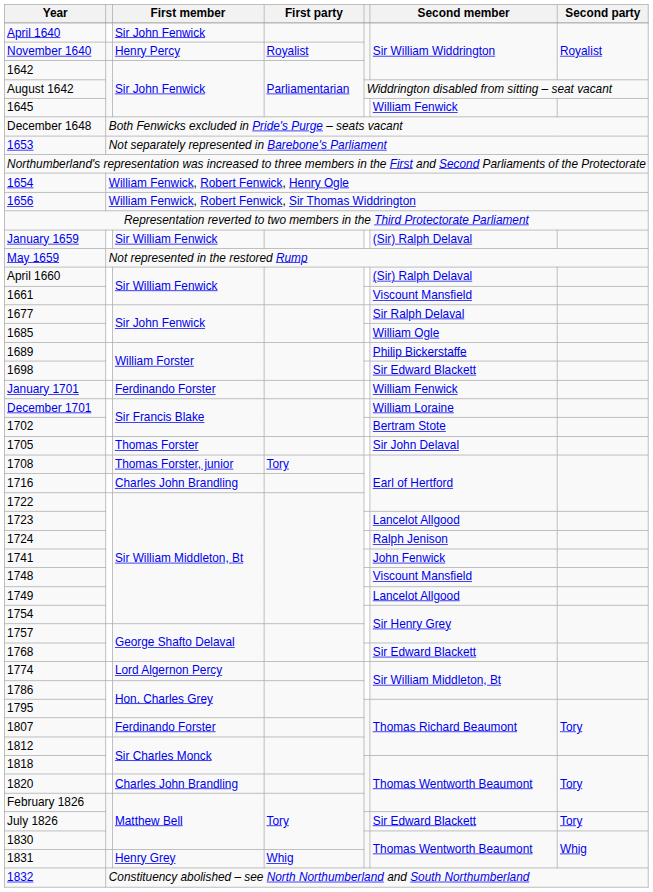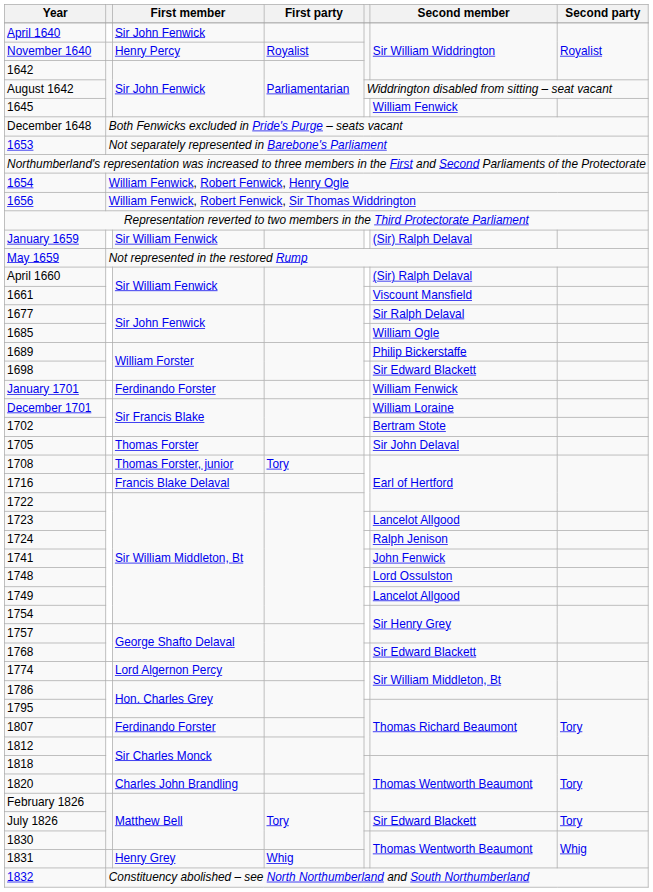1716 | First member: Charles John Brandling -> Francis Blake Delaval
1748 | Second member: Viscount Mansfield -> Lord Ossulston
